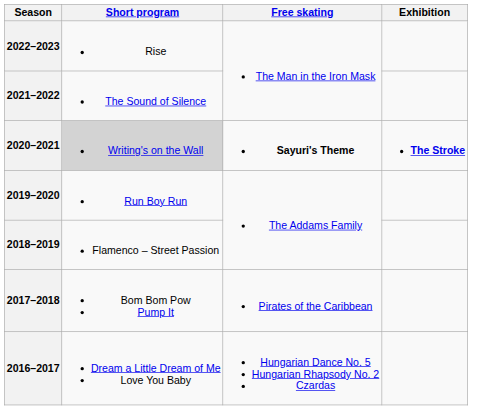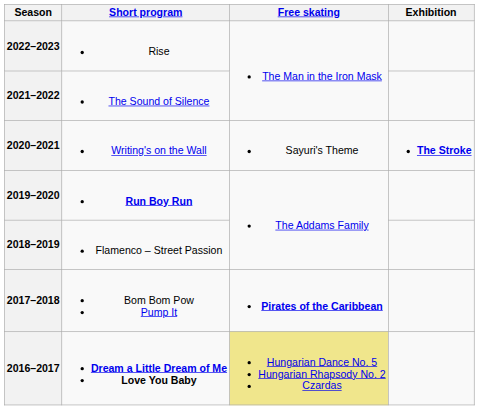2020–2021 | Short program: lightgrey background -> no background
2020–2021 | Free skating: bold -> normal
2019–2020 | Short program: normal -> bold
2017–2018 | Free skating: normal -> bold
2016–2017 | Short program: normal -> bold
2016–2017 | Free skating: no background -> khaki background
